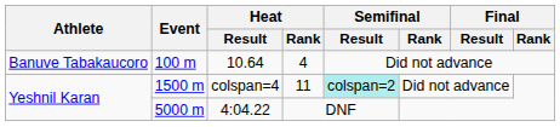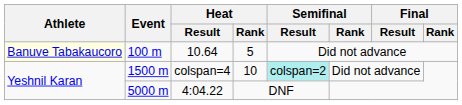100 m | Athlete: no background -> lightyellow background
100 m | Heat / Rank: 4 -> 5
1500 m | Heat / Rank: 11 -> 10
